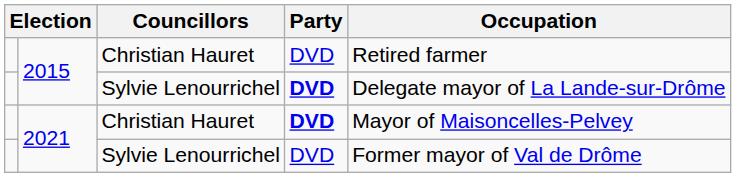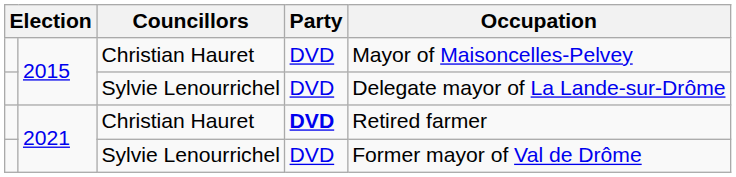2015 / Christian Hauret | Occupation: Retired farmer -> Mayor of Maisoncelles-Pelvey
2015 / Sylvie Lenourrichel | Party: bold -> normal
2021 / Christian Hauret | Occupation: Mayor of Maisoncelles-Pelvey -> Retired farmer
